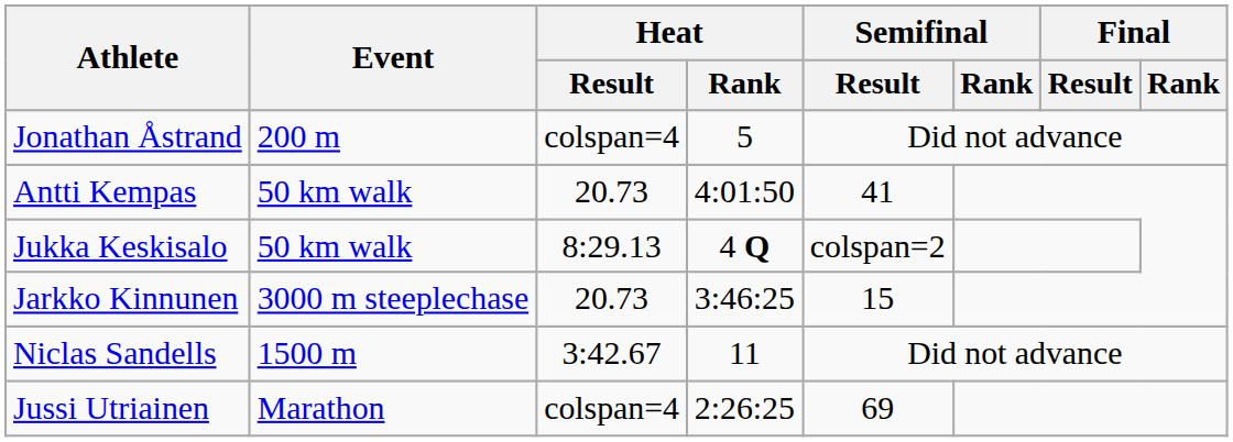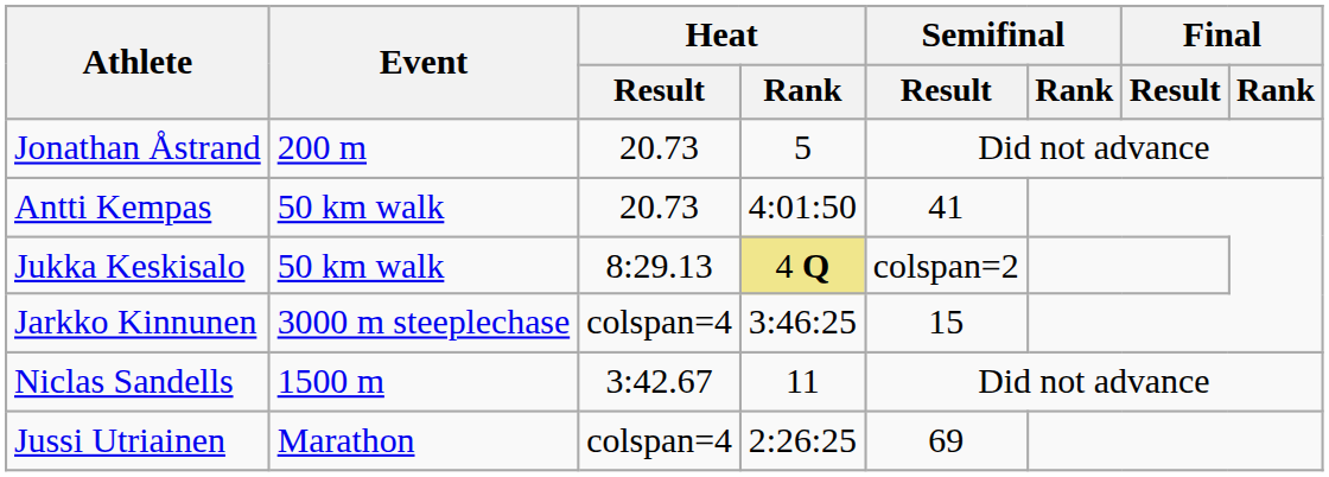Jonathan Åstrand | Heat / Result: colspan=4 -> 20.73
Jukka Keskisalo | Heat / Rank: no background -> khaki background
Jarkko Kinnunen | Heat / Result: 20.73 -> colspan=4
